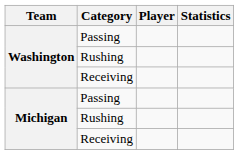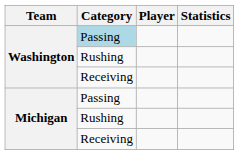Washington / Passing | Category: no background -> lightblue background
